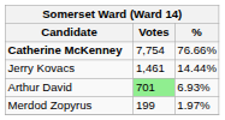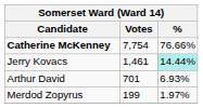Jerry Kovacs | %: no background -> paleturquoise background
Arthur David | Votes: lightgreen background -> no background
